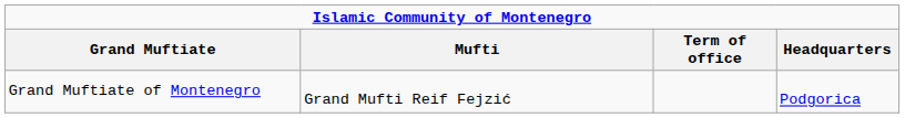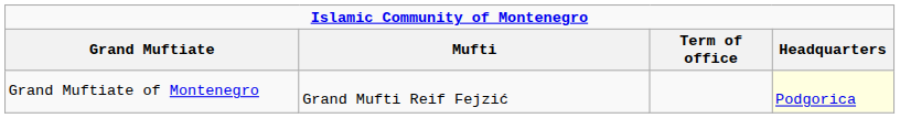Grand Muftiate of Montenegro | Headquarters: no background -> lightyellow background
